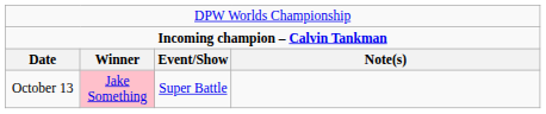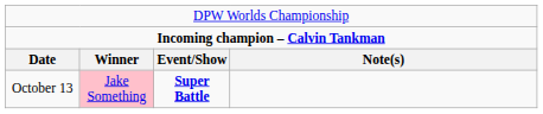October 13 | column 3: normal -> bold
